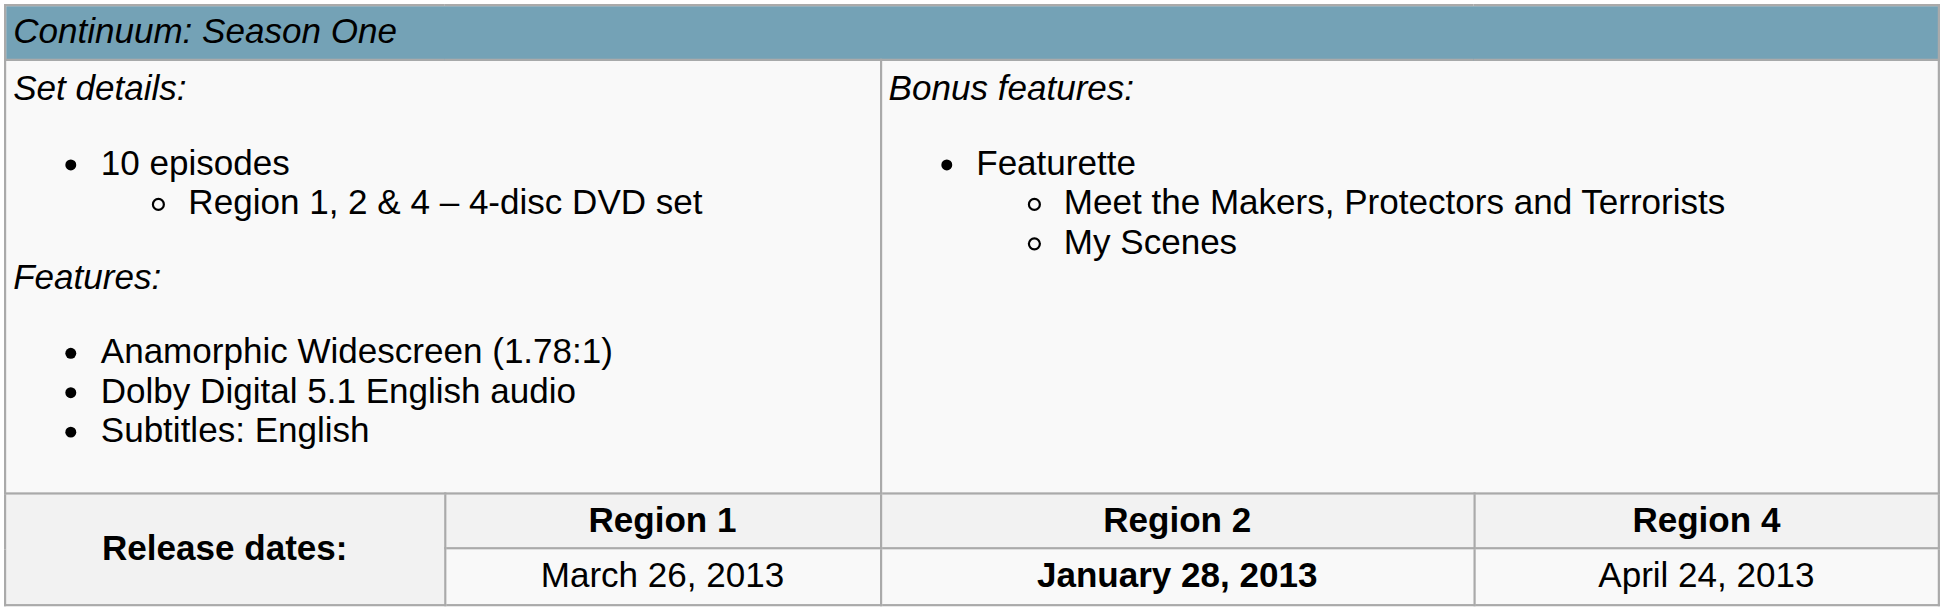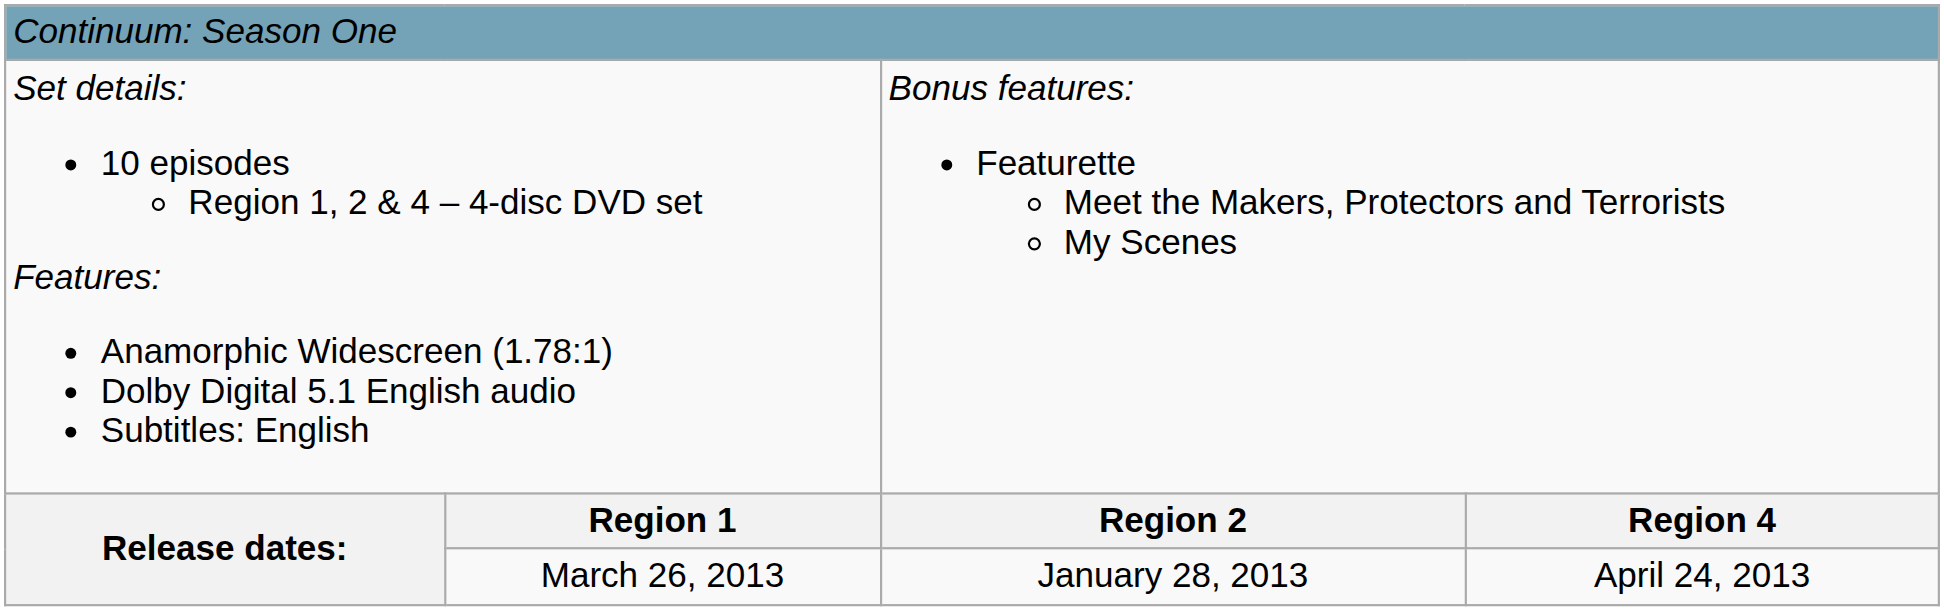Release dates: / March 26, 2013 | column 3: bold -> normal
